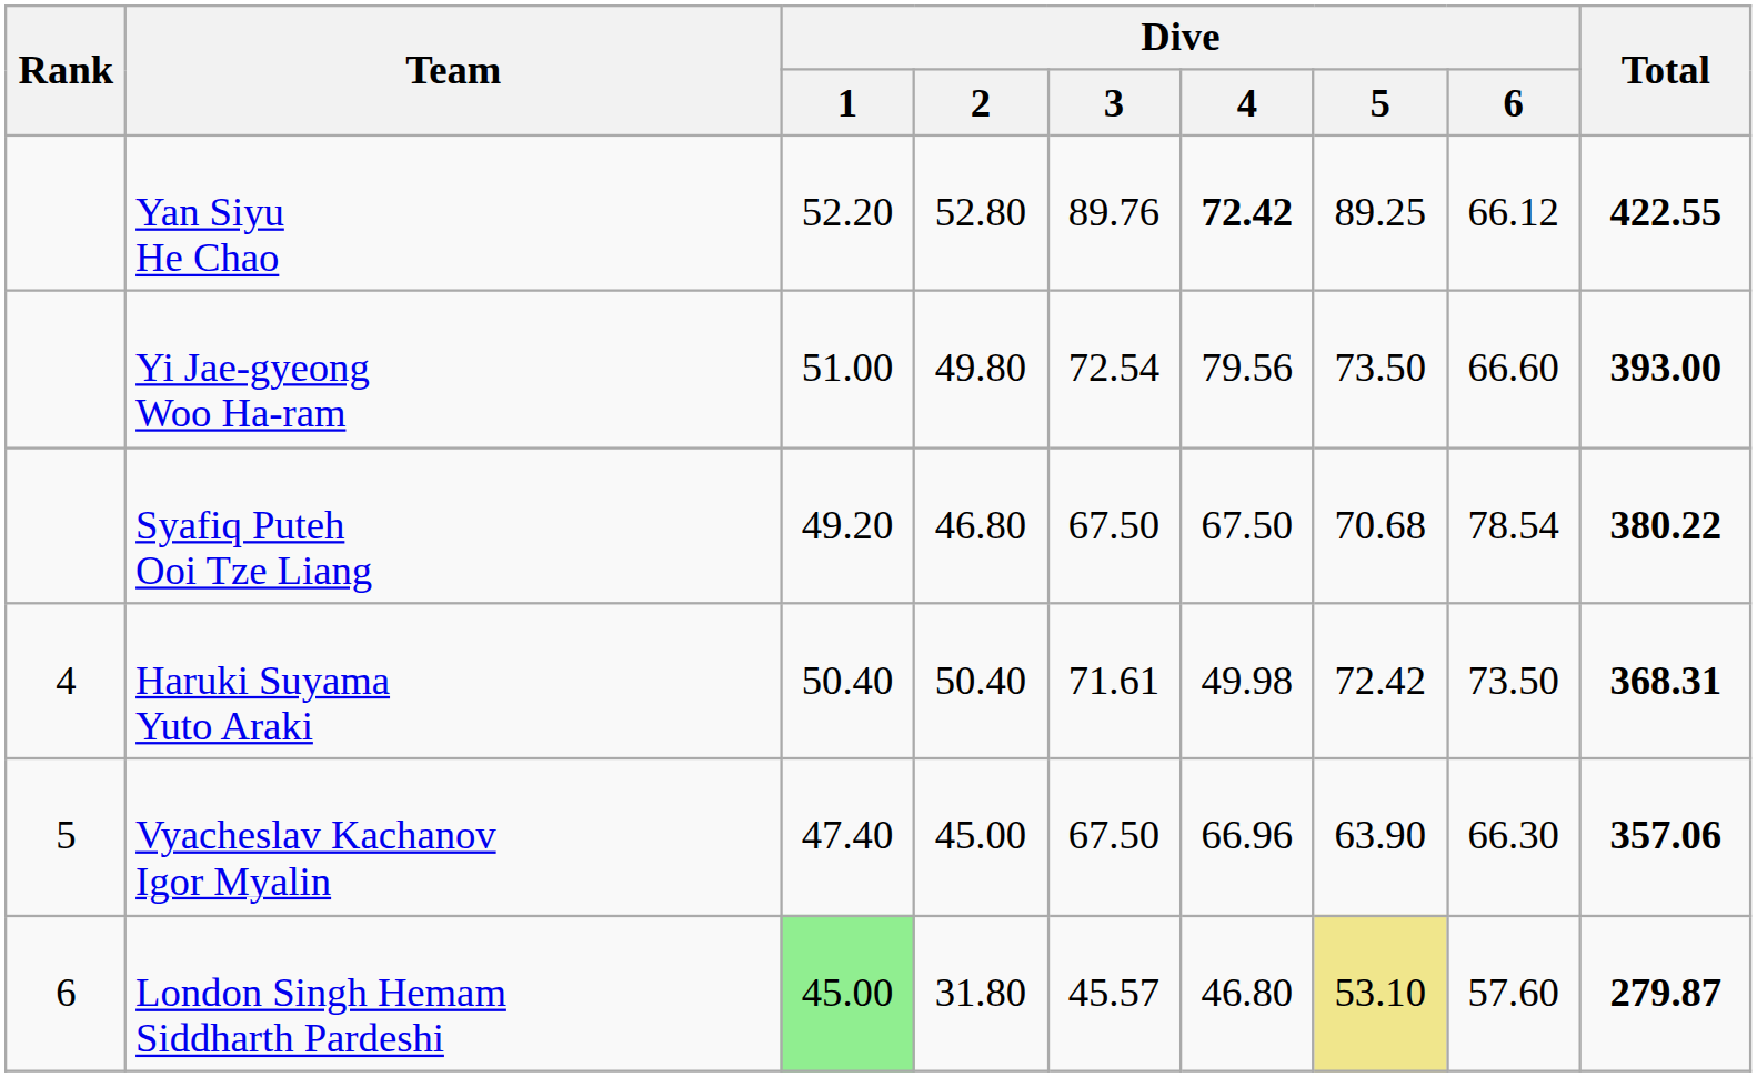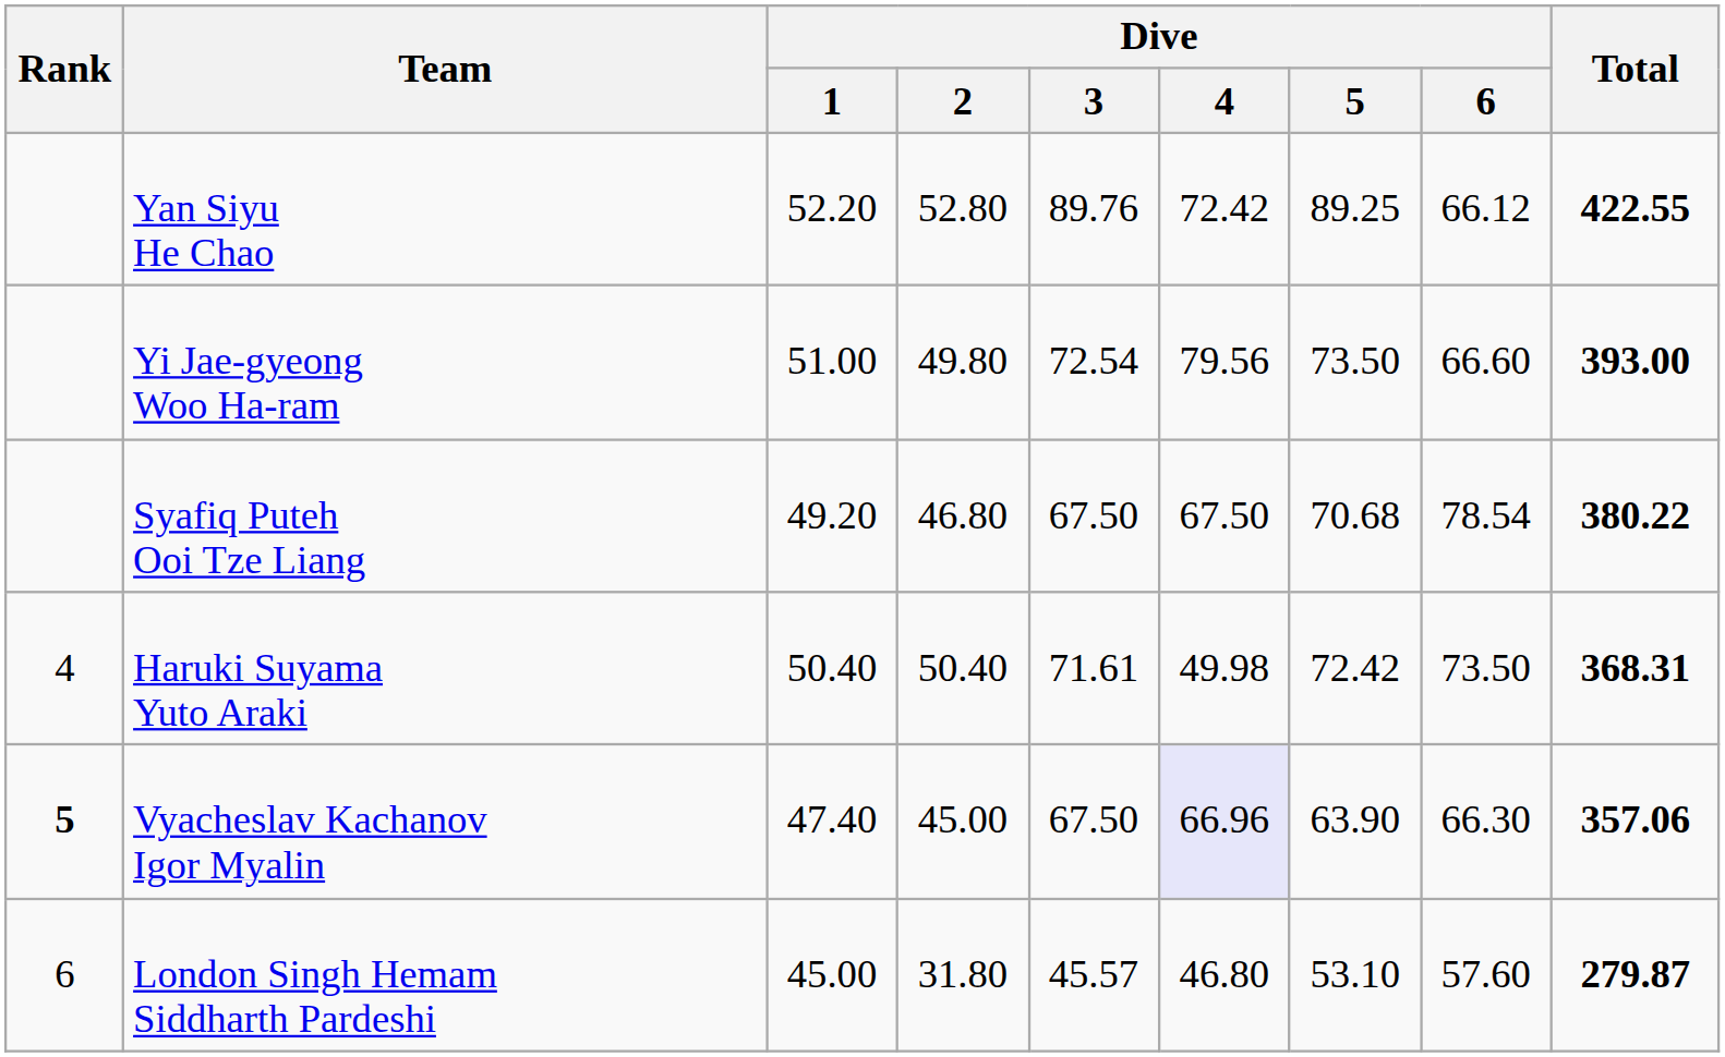Yan Siyu He Chao | Dive / 4: bold -> normal
Vyacheslav Kachanov Igor Myalin | Rank: normal -> bold
Vyacheslav Kachanov Igor Myalin | Dive / 4: no background -> lavender background
London Singh Hemam Siddharth Pardeshi | Dive / 1: lightgreen background -> no background
London Singh Hemam Siddharth Pardeshi | Dive / 5: khaki background -> no background
